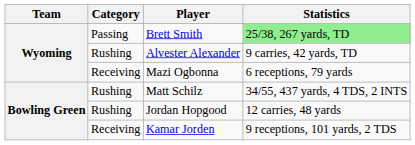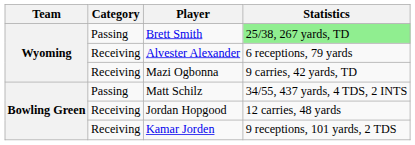Alvester Alexander | Category: Rushing -> Receiving
Alvester Alexander | Statistics: 9 carries, 42 yards, TD -> 6 receptions, 79 yards
Mazi Ogbonna | Statistics: 6 receptions, 79 yards -> 9 carries, 42 yards, TD
Matt Schilz | Category: Rushing -> Passing
Jordan Hopgood | Category: Rushing -> Receiving
